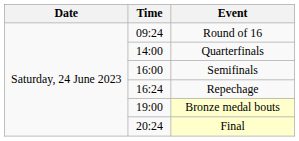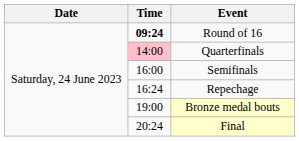Round of 16 | Time: normal -> bold
Quarterfinals | Time: no background -> pink background
